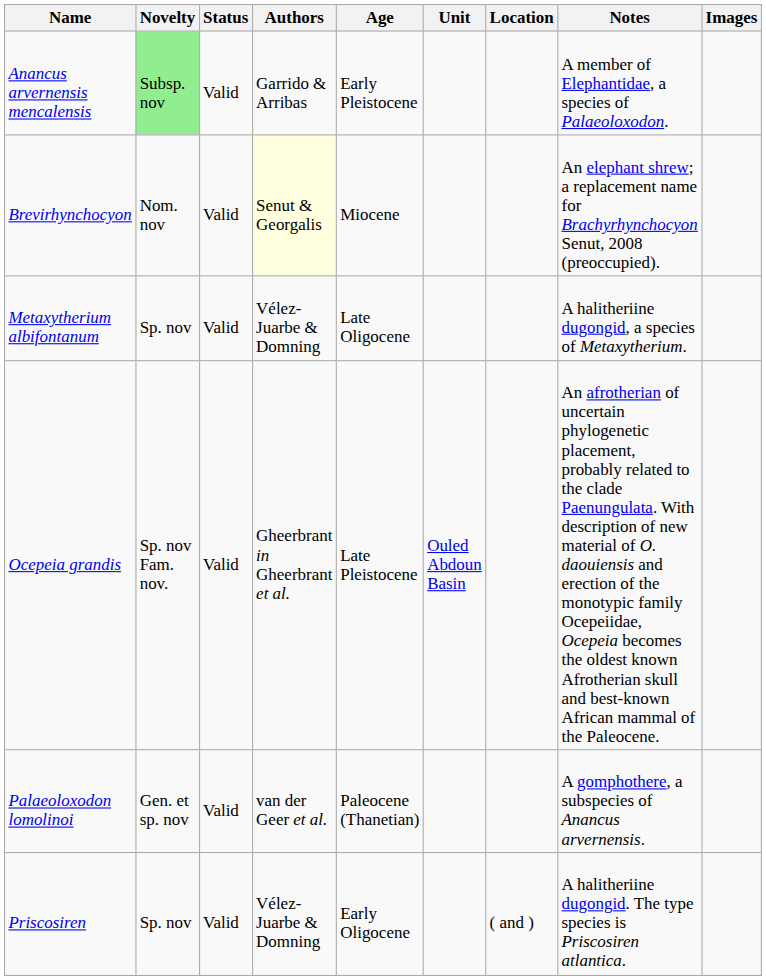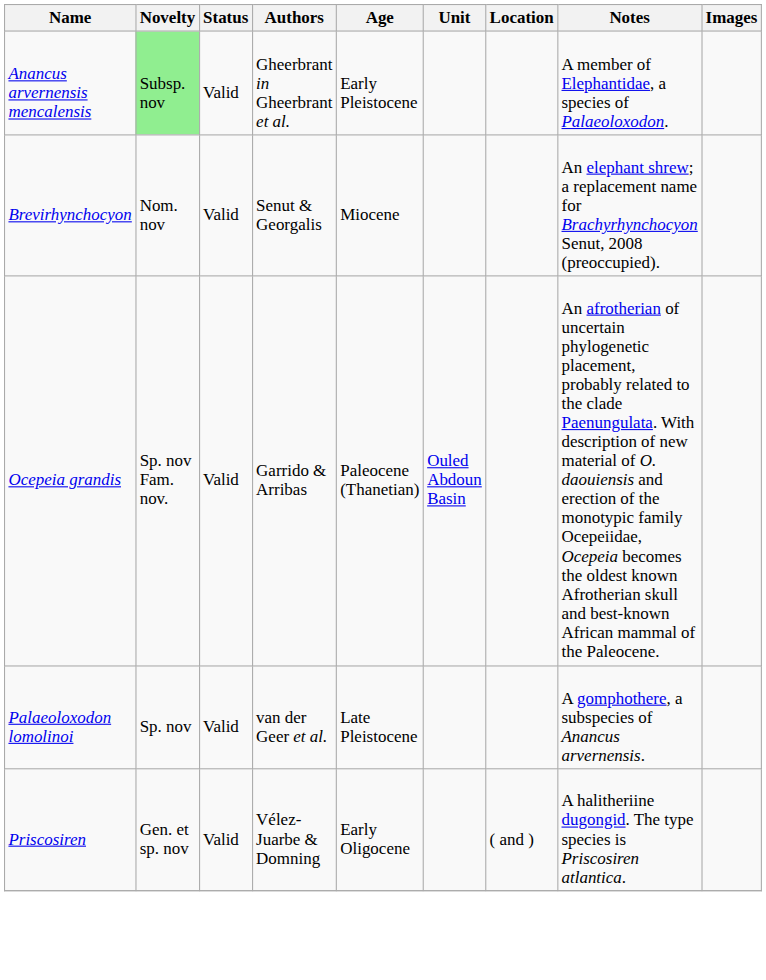Anancus arvernensis mencalensis | Authors: Garrido & Arribas -> Gheerbrant in Gheerbrant et al.
Brevirhynchocyon | Authors: lightyellow background -> no background
- row: Metaxytherium albifontanum | Sp. nov | Valid | Vélez-Juarbe & Domning | Late Oligocene | A halitheriine dugongid, a species of Metaxytherium.
Ocepeia grandis | Authors: Gheerbrant in Gheerbrant et al. -> Garrido & Arribas
Ocepeia grandis | Age: Late Pleistocene -> Paleocene (Thanetian)
Palaeoloxodon lomolinoi | Novelty: Gen. et sp. nov -> Sp. nov
Palaeoloxodon lomolinoi | Age: Paleocene (Thanetian) -> Late Pleistocene
Priscosiren | Novelty: Sp. nov -> Gen. et sp. nov
